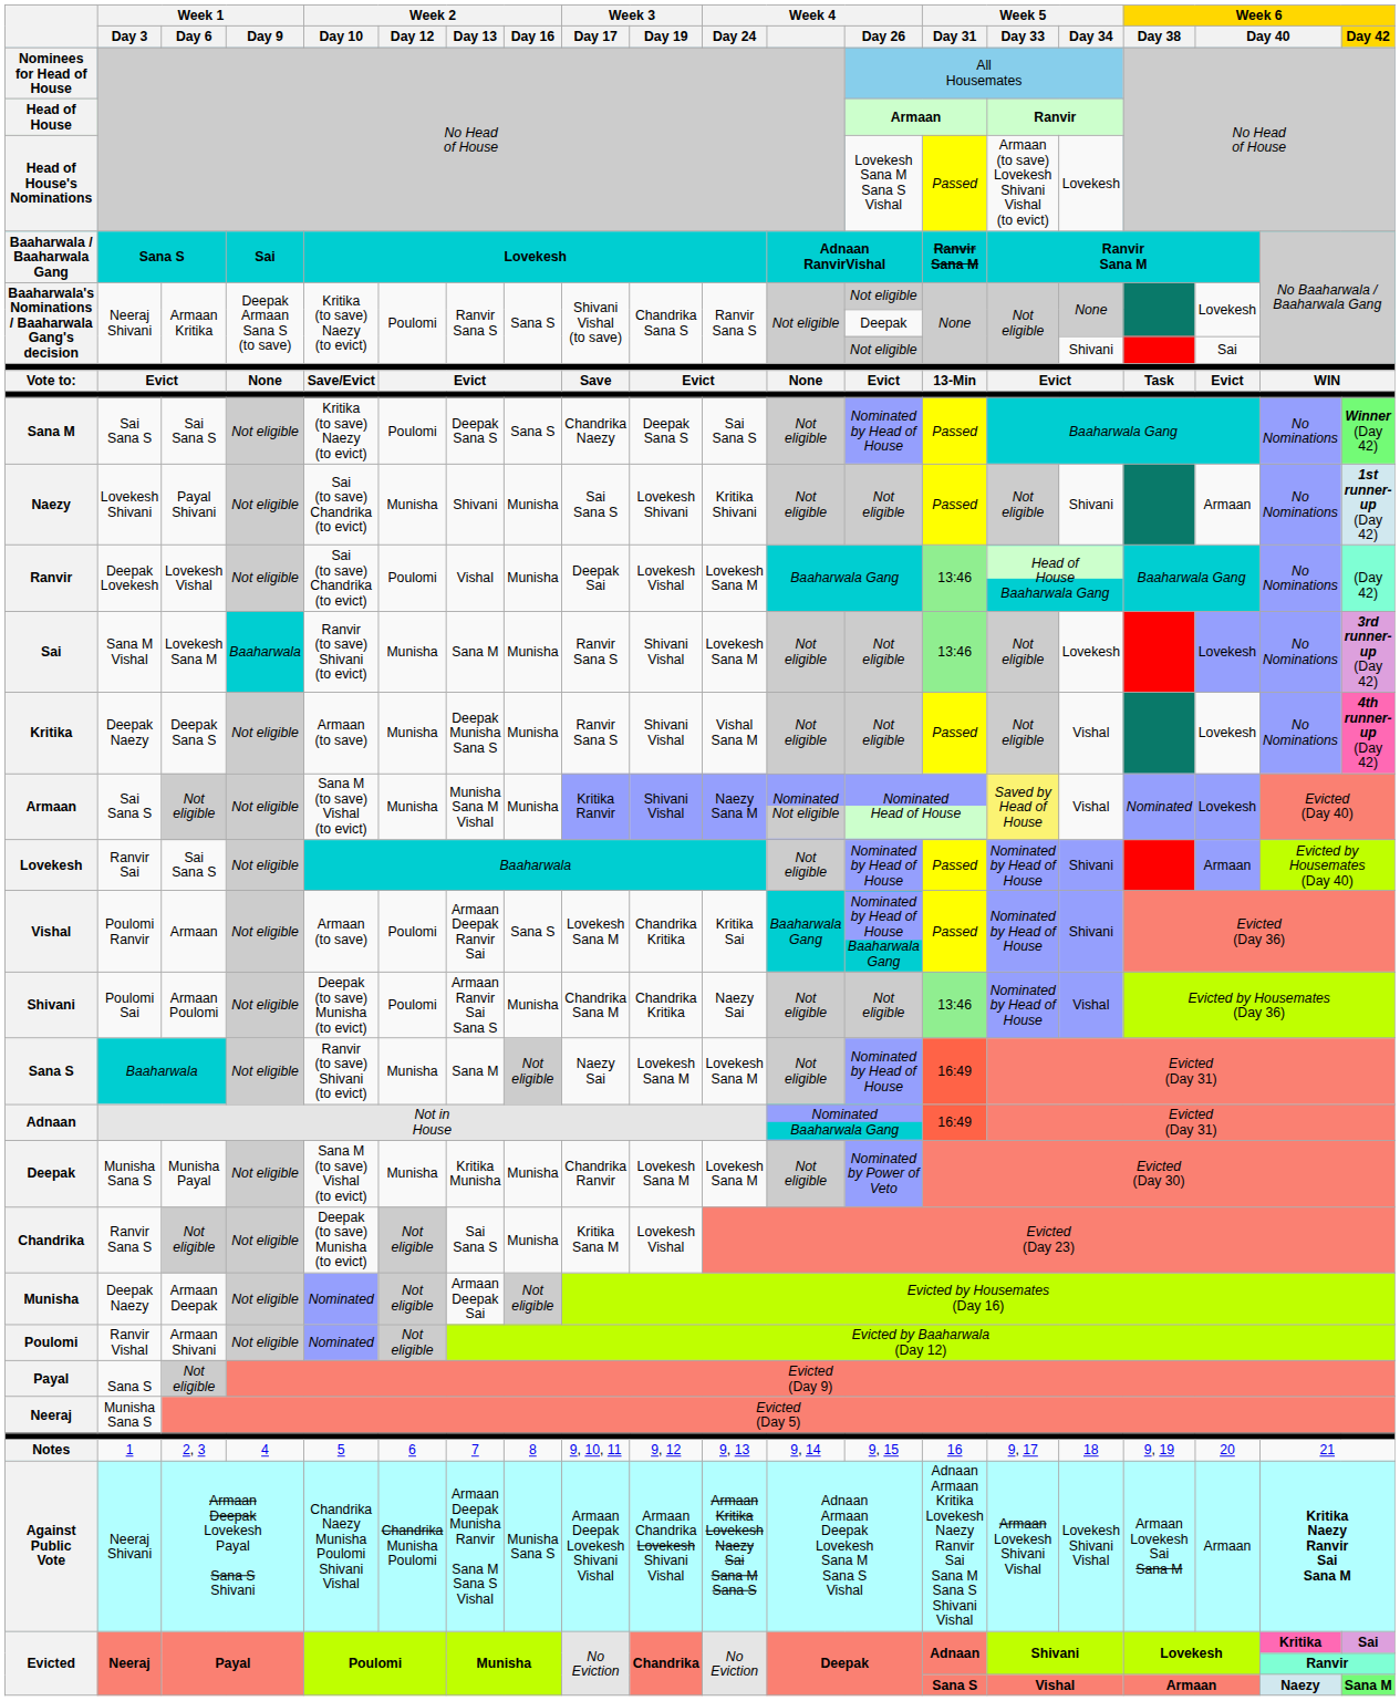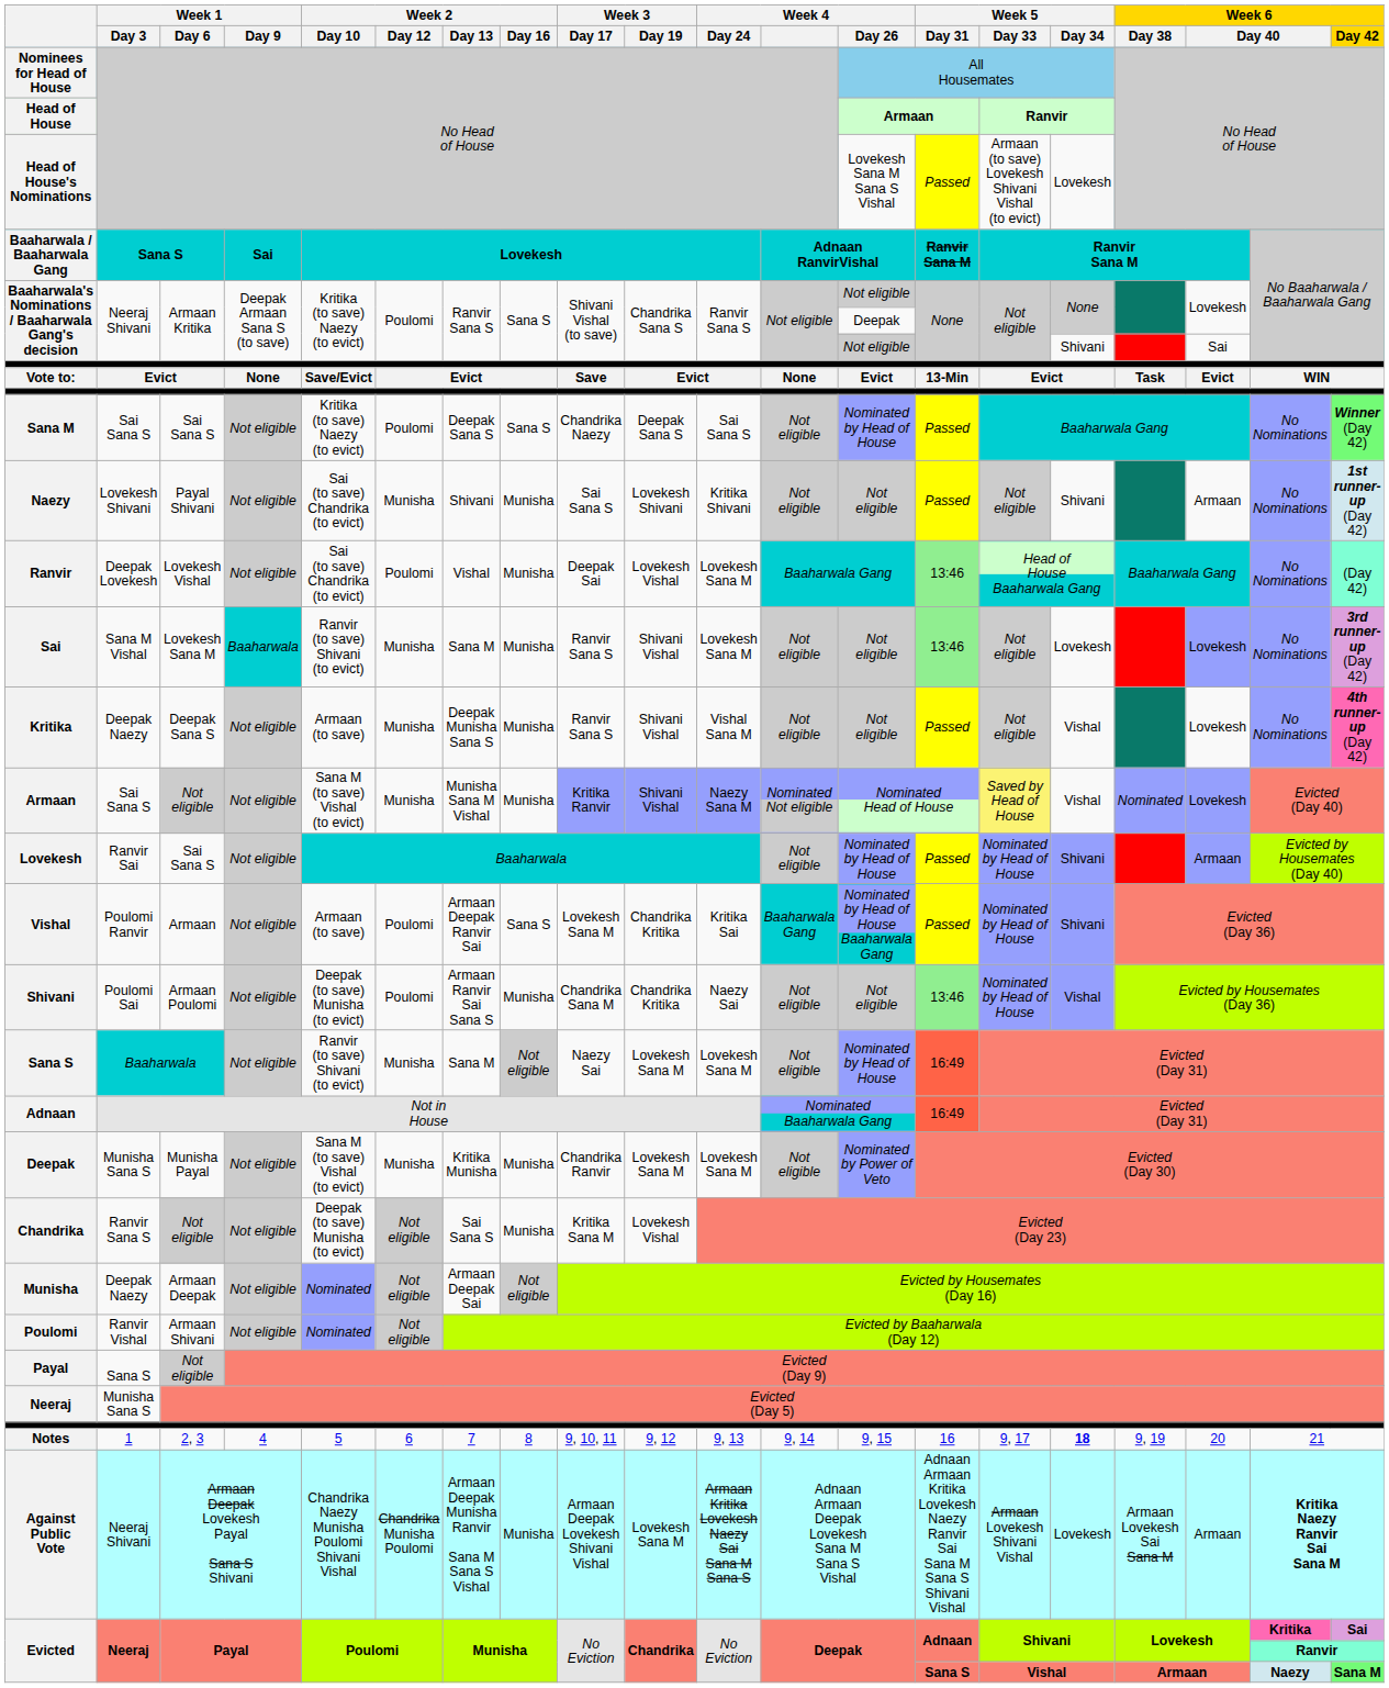Notes | Week 5 / Day 34: normal -> bold
Against Public Vote | Week 2 / Day 16: Munisha Sana S -> Munisha
Against Public Vote | Week 3 / Day 19: Armaan Chandrika Lovekesh Shivani Vishal -> Lovekesh Sana M
Against Public Vote | Week 5 / Day 34: Lovekesh Shivani Vishal -> Lovekesh
